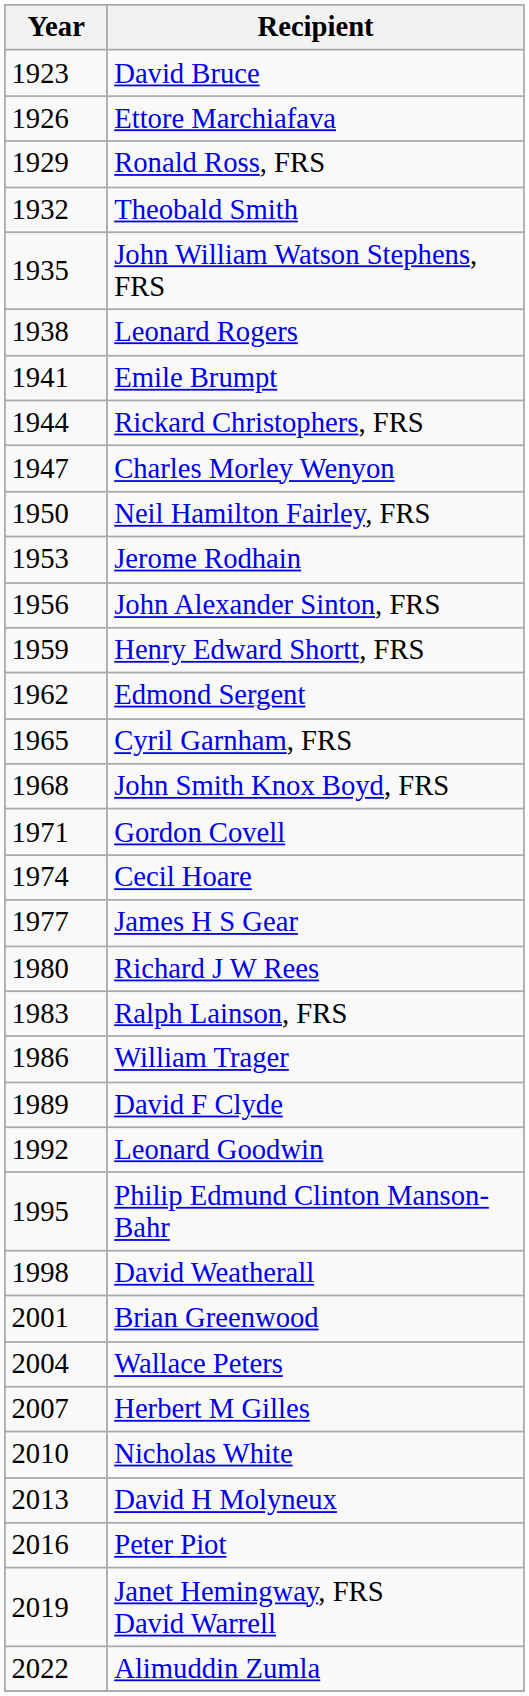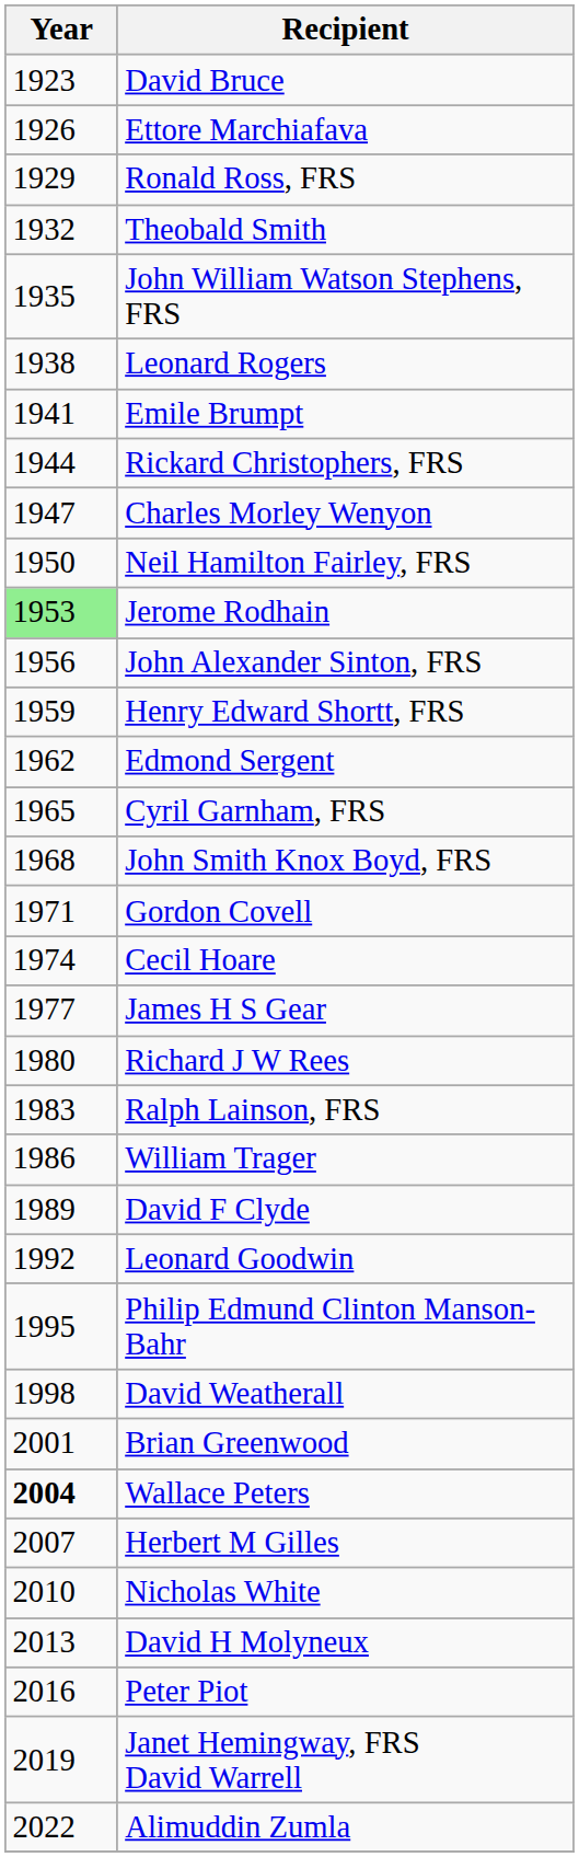Jerome Rodhain | Year: no background -> lightgreen background
Wallace Peters | Year: normal -> bold
